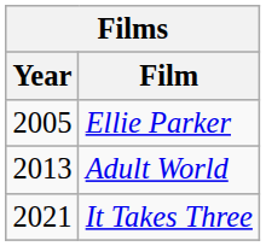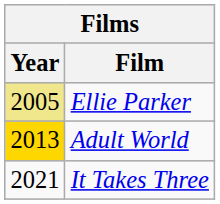Ellie Parker | Year: no background -> khaki background
Adult World | Year: no background -> gold background
